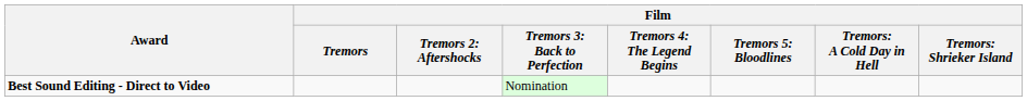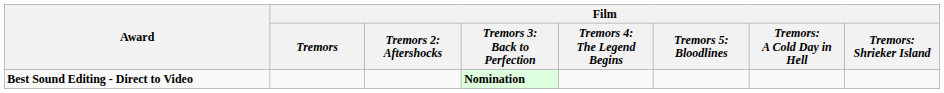Best Sound Editing - Direct to Video | column 4: normal -> bold
